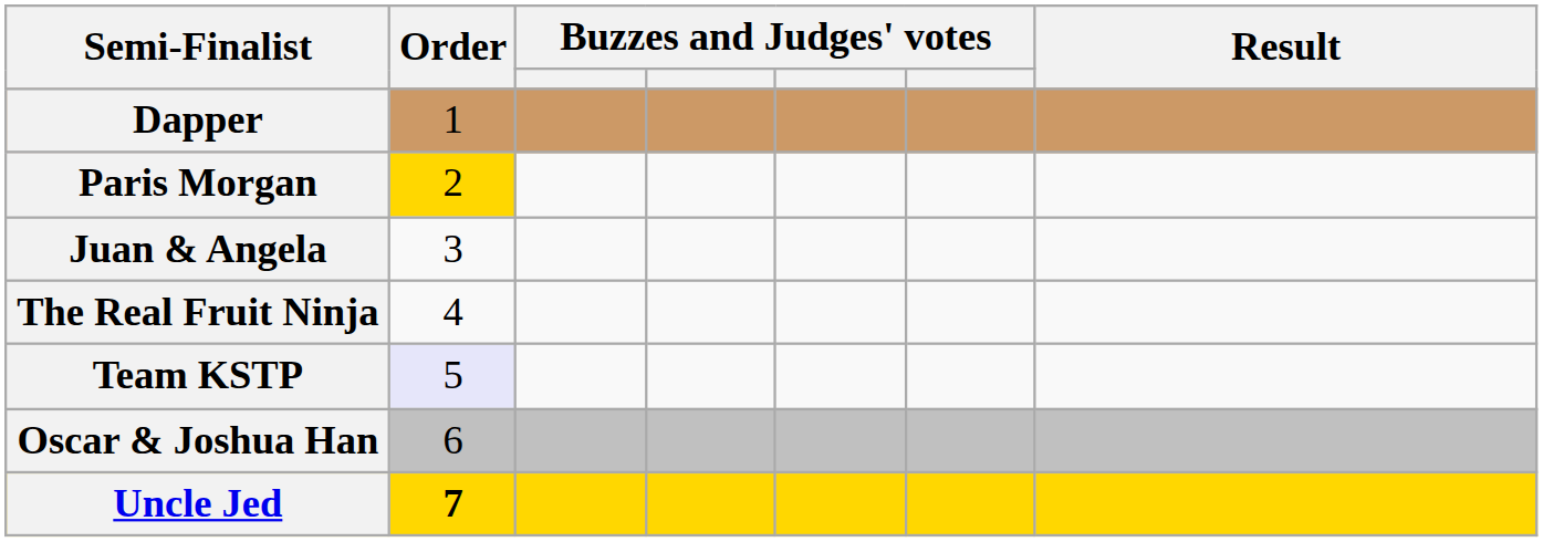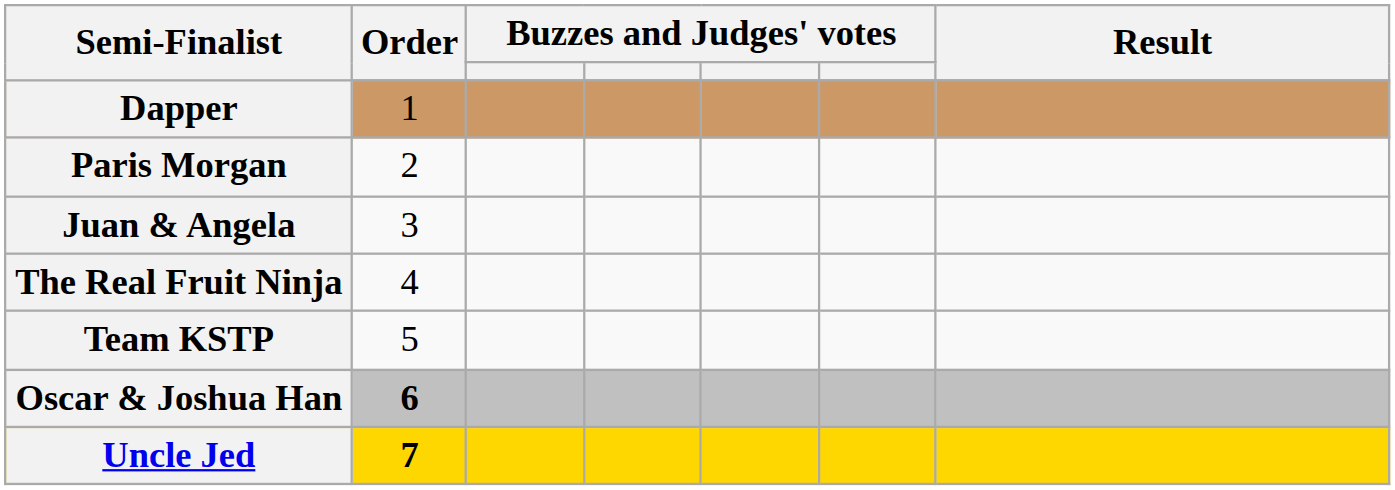Paris Morgan | Order: gold background -> no background
Team KSTP | Order: lavender background -> no background
Oscar & Joshua Han | Order: normal -> bold
